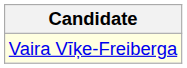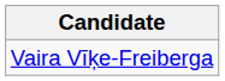row 2 | column 1: lightyellow background -> no background
